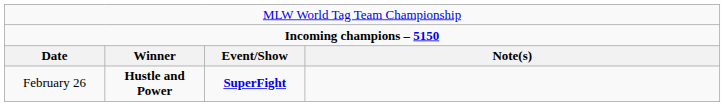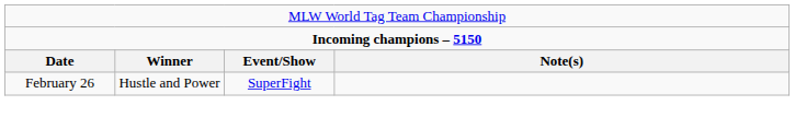February 26 | column 2: bold -> normal
February 26 | column 3: bold -> normal
